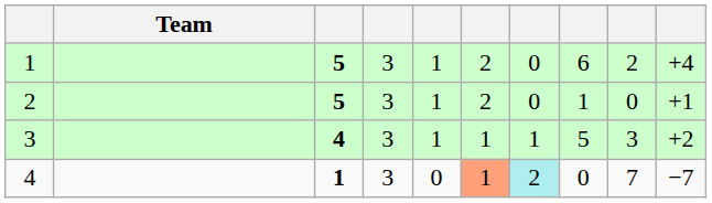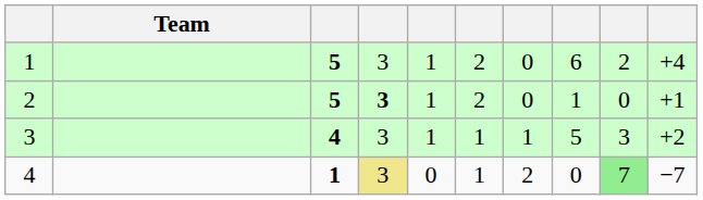row 3 | column 4: normal -> bold
row 5 | column 4: no background -> khaki background
row 5 | column 6: lightsalmon background -> no background
row 5 | column 7: paleturquoise background -> no background
row 5 | column 9: no background -> lightgreen background
